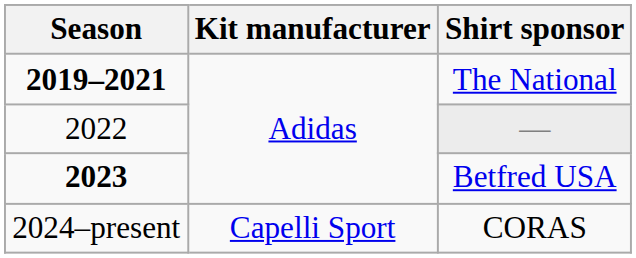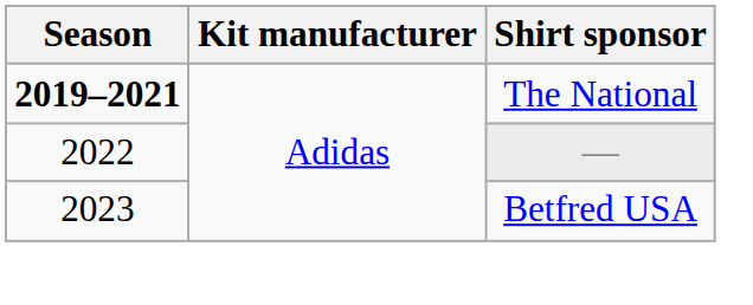Betfred USA | Season: bold -> normal
- row: 2024–present | Capelli Sport | CORAS
